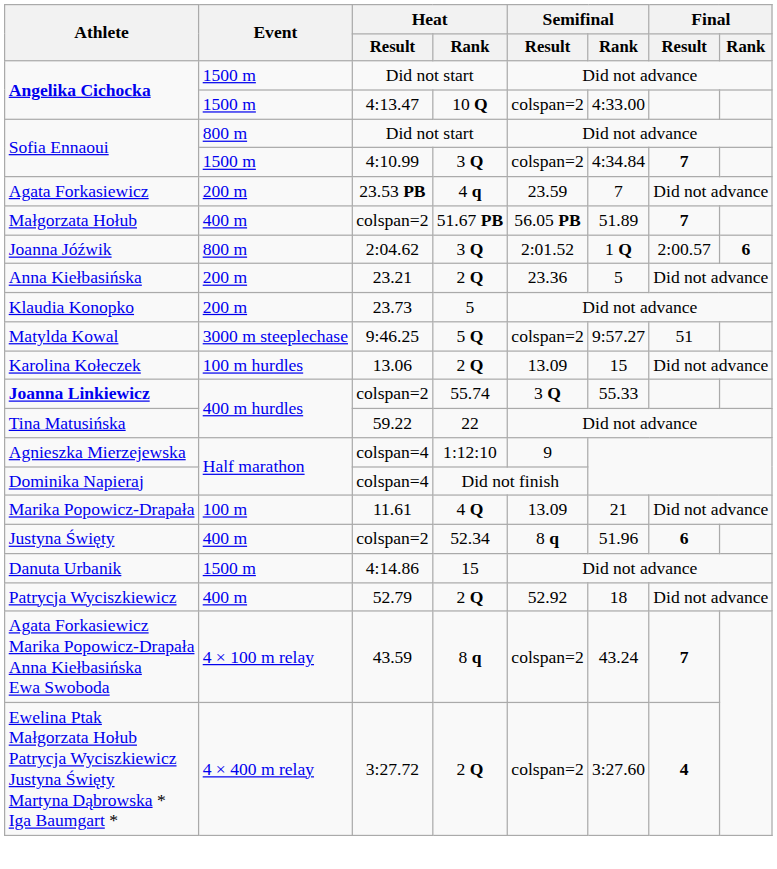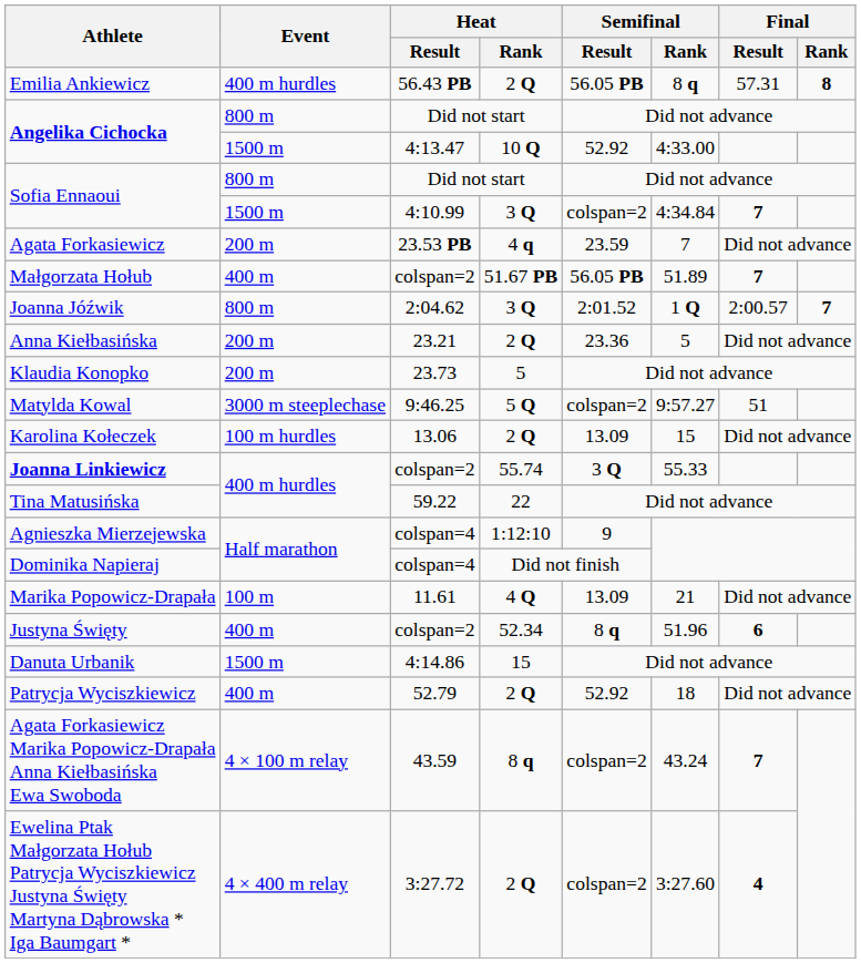+ row: Emilia Ankiewicz | 400 m hurdles | 56.43 PB | 2 Q | 56.05 PB | 8 q | 57.31 | 8
Angelika Cichocka / Did not start | Event: 1500 m -> 800 m
Angelika Cichocka / 4:13.47 | Semifinal / Result: colspan=2 -> 52.92
Joanna Jóźwik | Final / Rank: 6 -> 7
